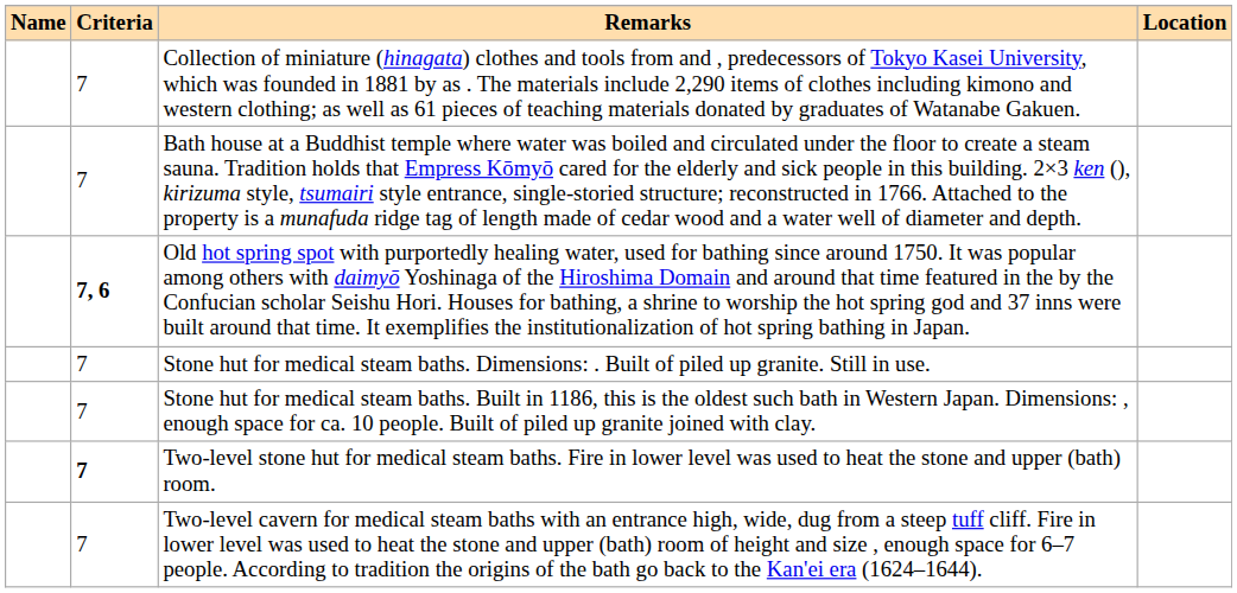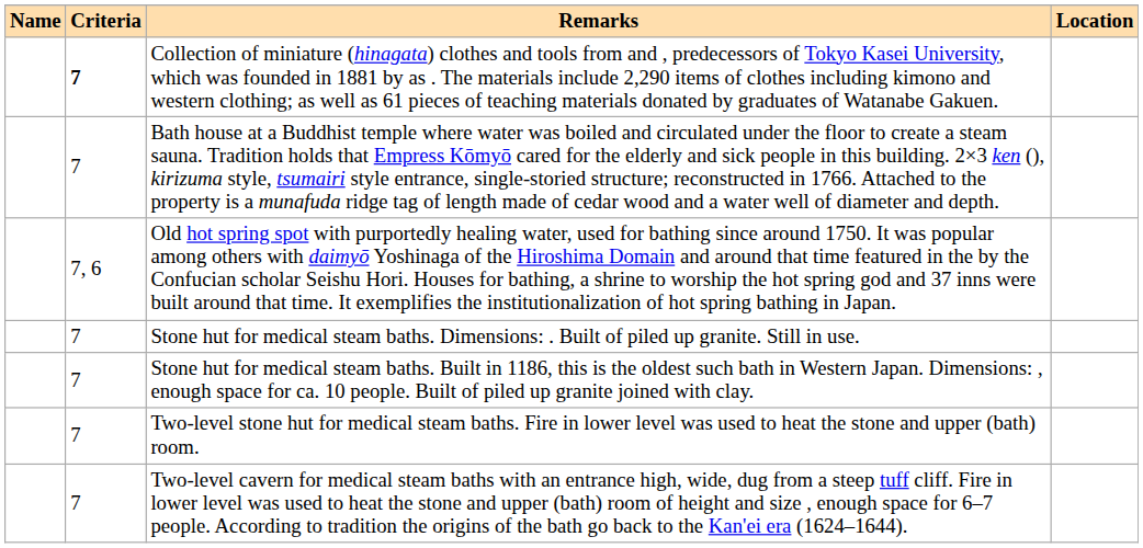row 2 | Criteria: normal -> bold
row 4 | Criteria: bold -> normal
row 7 | Criteria: bold -> normal
